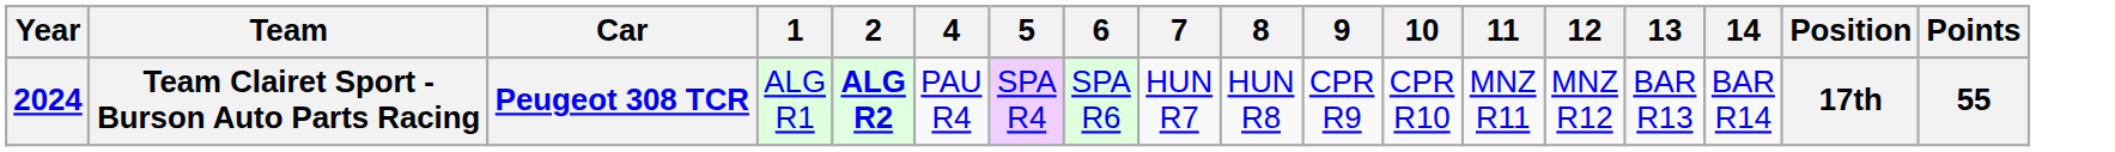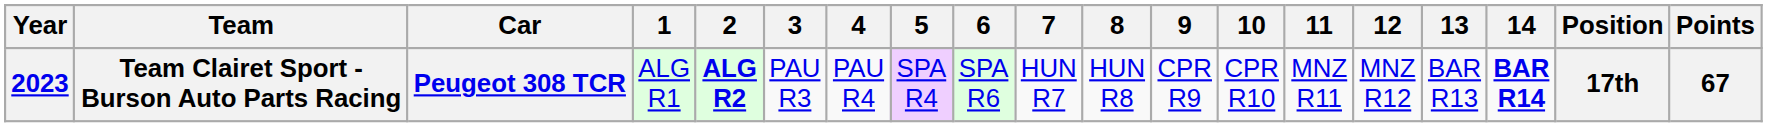+ column: 3 | PAU R3
Team Clairet Sport - Burson Auto Parts Racing | Year: 2024 -> 2023
Team Clairet Sport - Burson Auto Parts Racing | 14: normal -> bold
Team Clairet Sport - Burson Auto Parts Racing | Points: 55 -> 67
